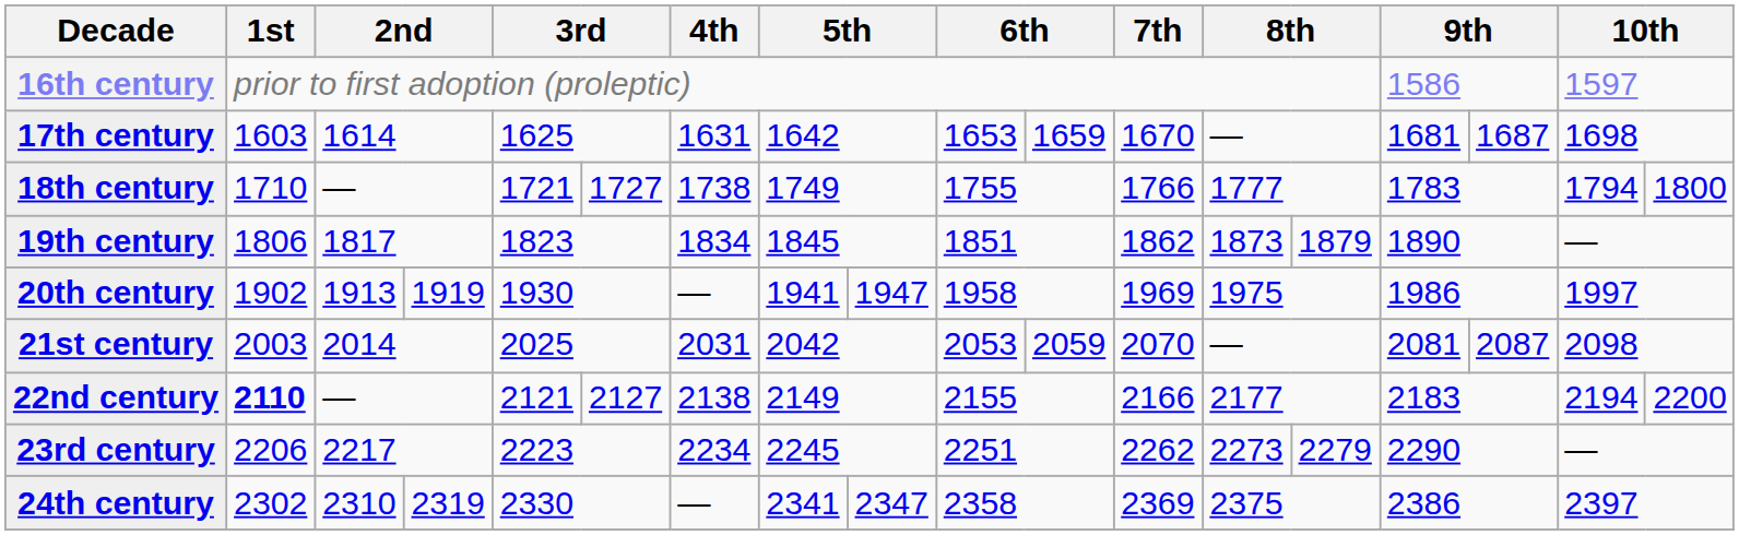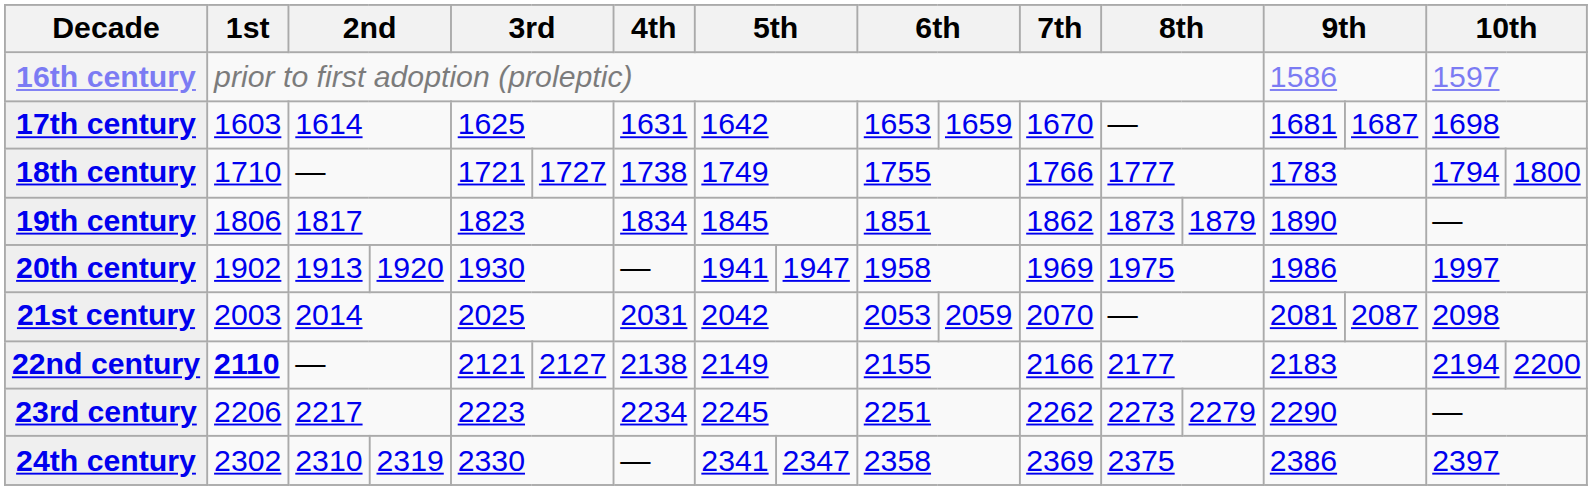20th century | column 4: 1919 -> 1920
